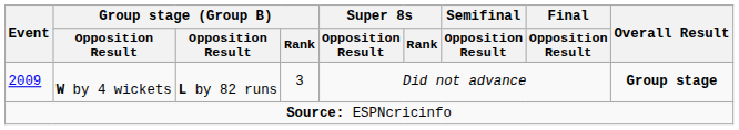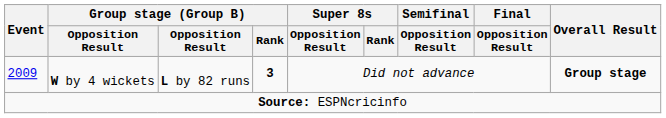2009 | Group stage (Group B) / Rank: normal -> bold
